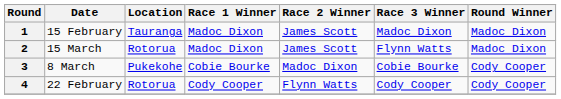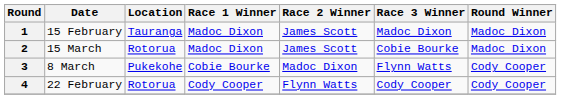2 | Race 3 Winner: Flynn Watts -> Cobie Bourke
3 | Race 3 Winner: Cobie Bourke -> Flynn Watts
